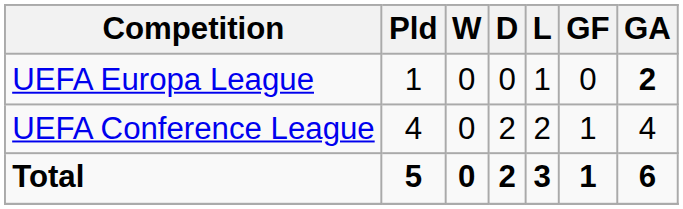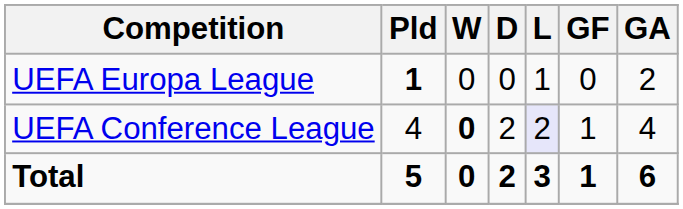UEFA Europa League | Pld: normal -> bold
UEFA Europa League | GA: bold -> normal
UEFA Conference League | W: normal -> bold
UEFA Conference League | L: no background -> lavender background
